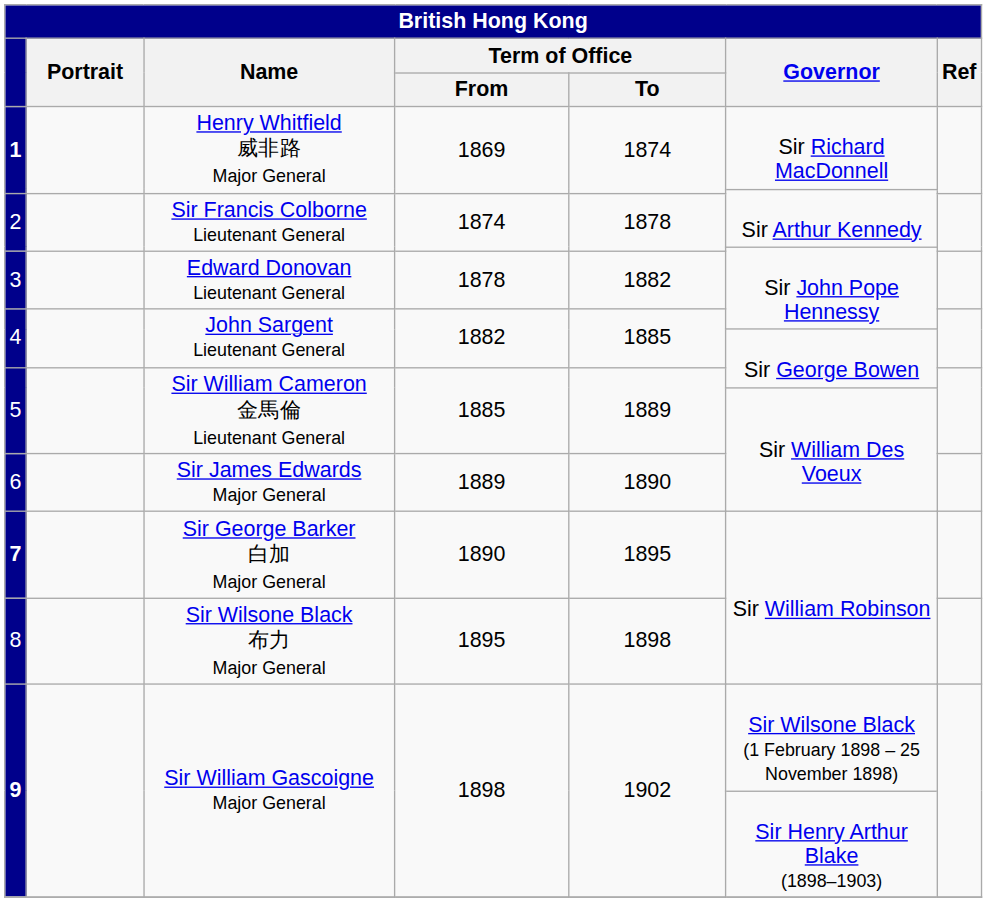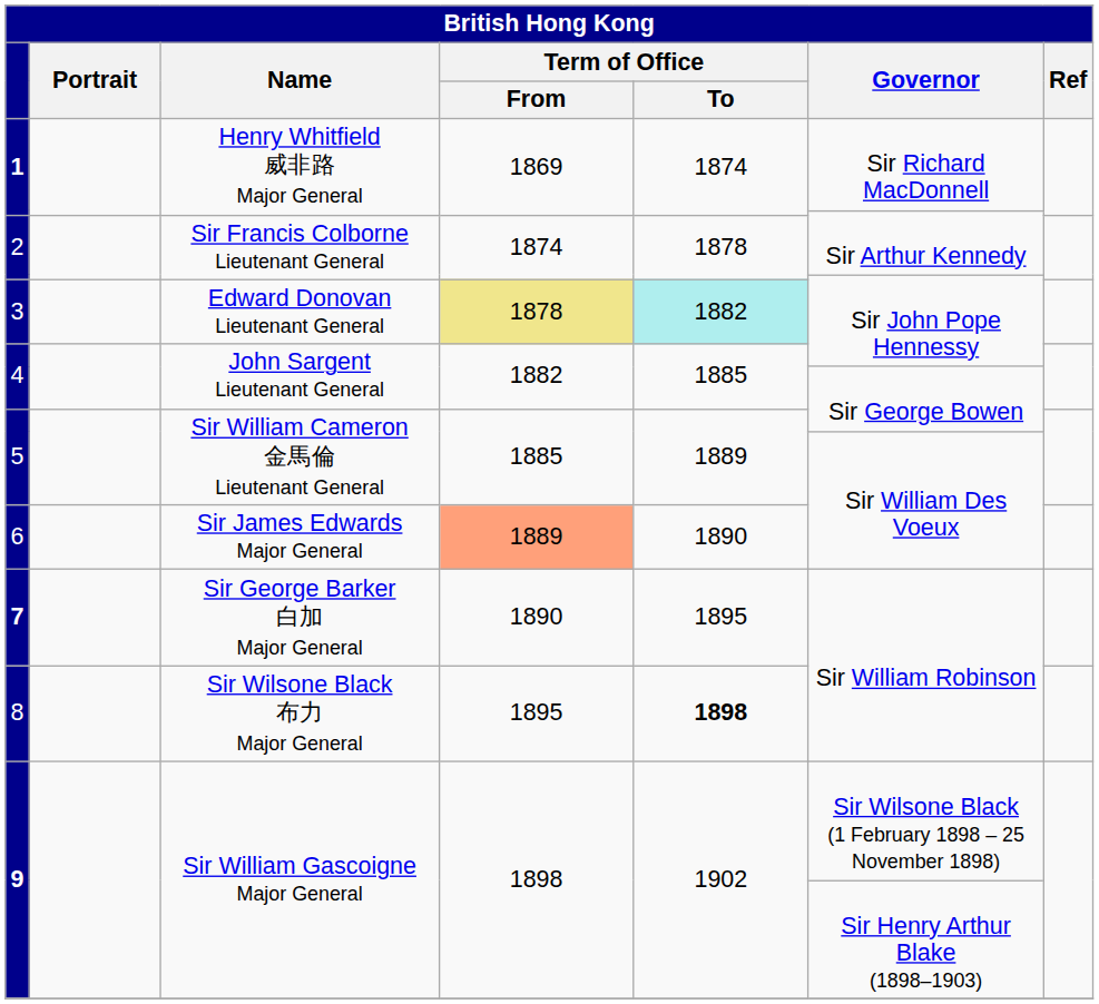3 | Term of Office / From: no background -> khaki background
3 | Term of Office / To: no background -> paleturquoise background
6 | Term of Office / From: no background -> lightsalmon background
8 | Term of Office / To: normal -> bold
